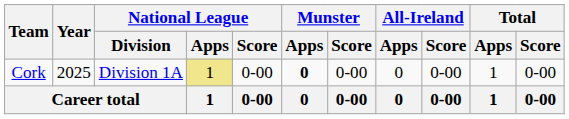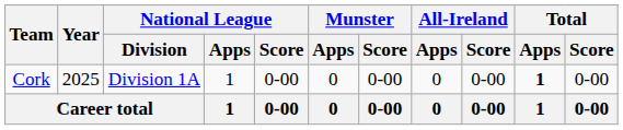Cork | National League / Apps: khaki background -> no background
Cork | Munster / Apps: bold -> normal
Cork | Total / Apps: normal -> bold
